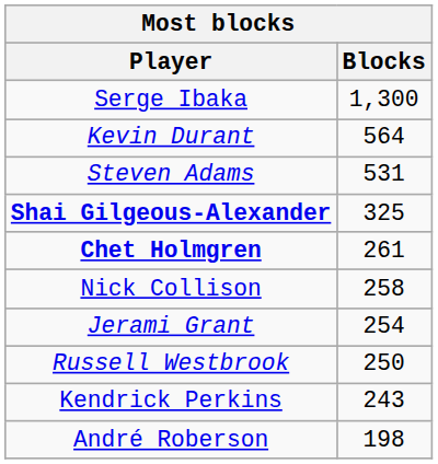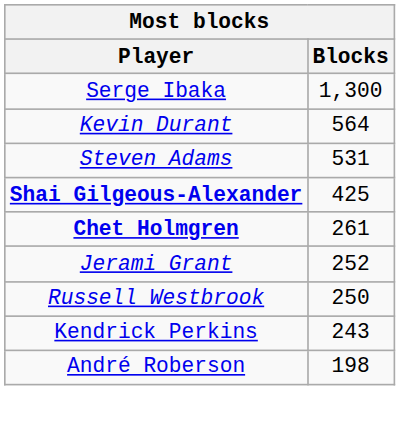Shai Gilgeous-Alexander | Blocks: 325 -> 425
- row: Nick Collison | 258
Jerami Grant | Blocks: 254 -> 252
